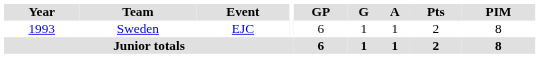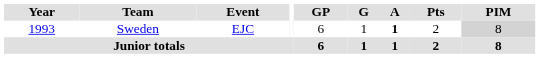Sweden | A: normal -> bold
Sweden | PIM: no background -> lightgrey background
